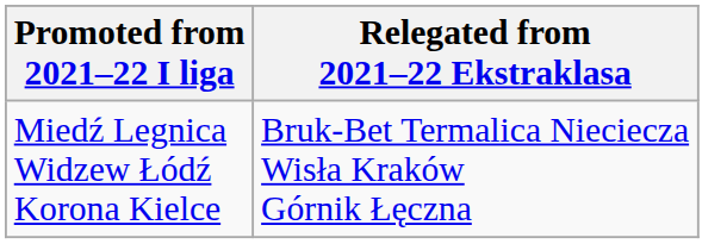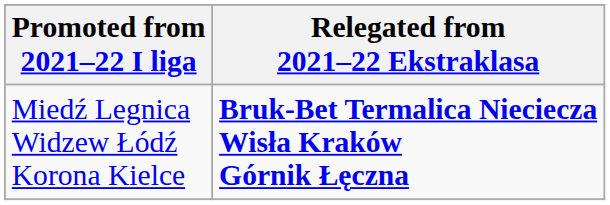Miedź Legnica Widzew Łódź Korona Kielce | Relegated from 2021–22 Ekstraklasa: normal -> bold
